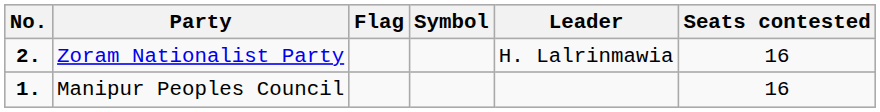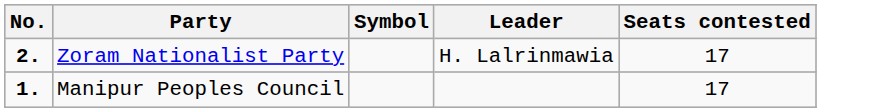- column: Flag
Zoram Nationalist Party | Seats contested: 16 -> 17
Manipur Peoples Council | Seats contested: 16 -> 17
